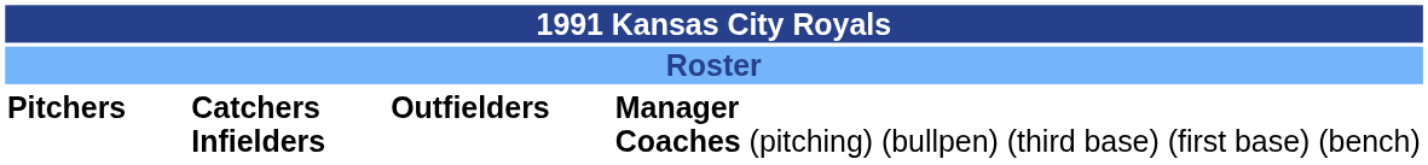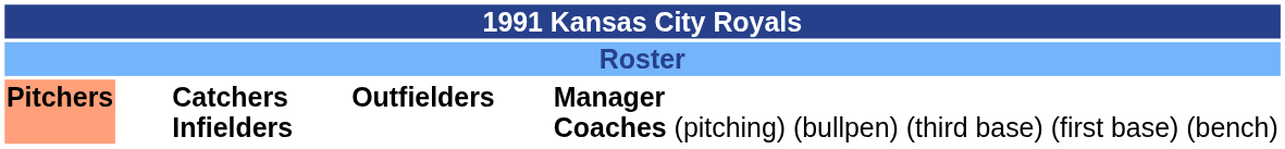Pitchers | column 1: no background -> lightsalmon background
